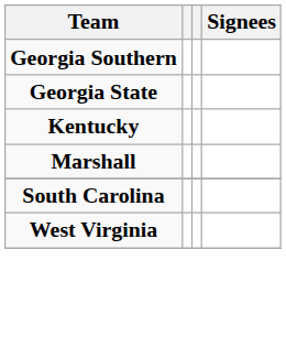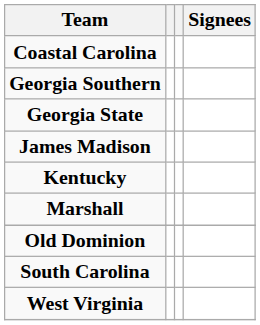+ row: Coastal Carolina
+ row: James Madison
+ row: Old Dominion
